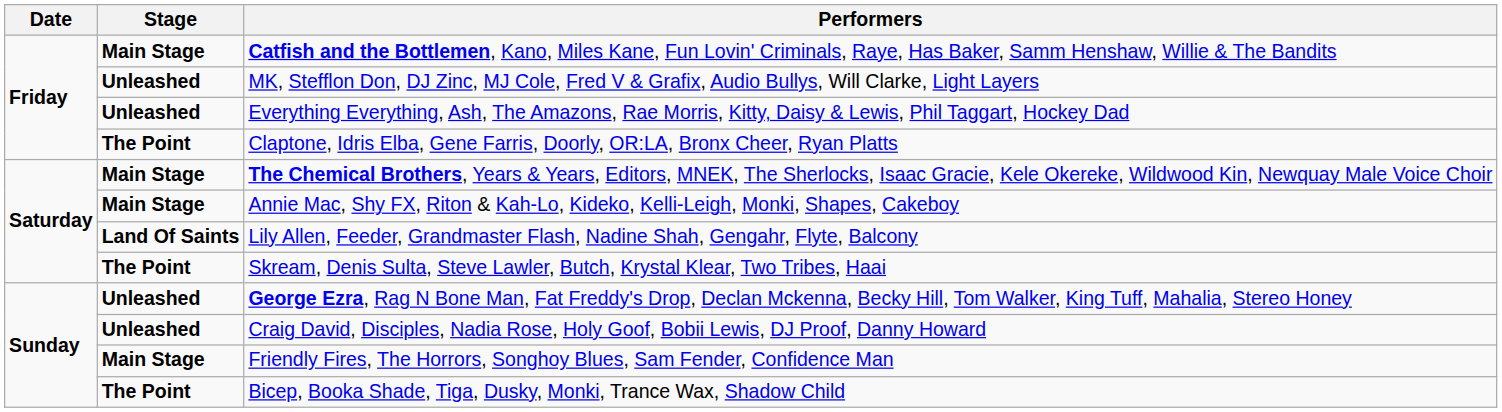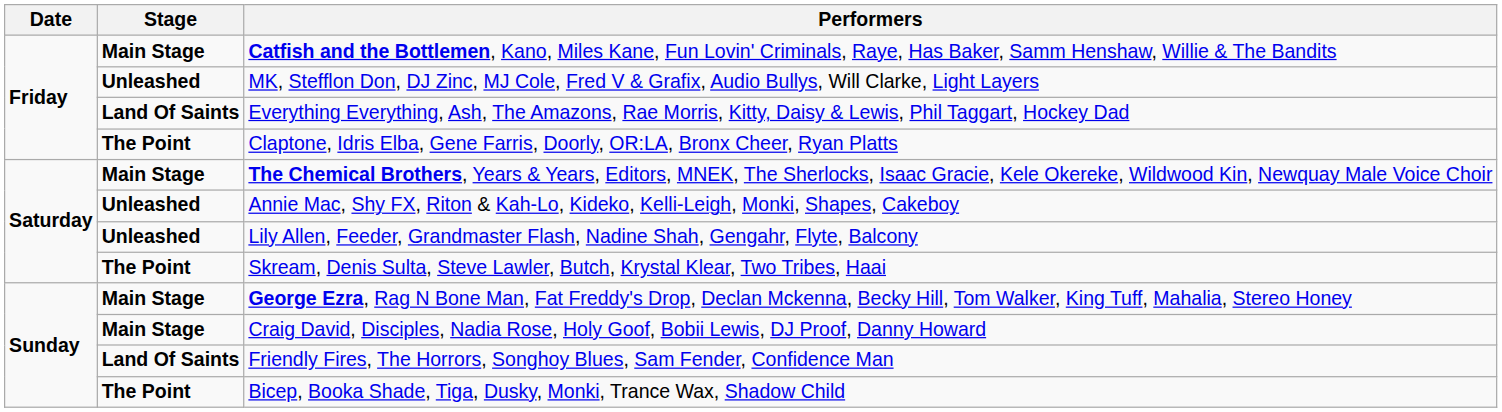row 4 | Stage: Unleashed -> Land Of Saints
row 7 | Stage: Main Stage -> Unleashed
row 8 | Stage: Land Of Saints -> Unleashed
row 10 | Stage: Unleashed -> Main Stage
row 11 | Stage: Unleashed -> Main Stage
row 12 | Stage: Main Stage -> Land Of Saints
